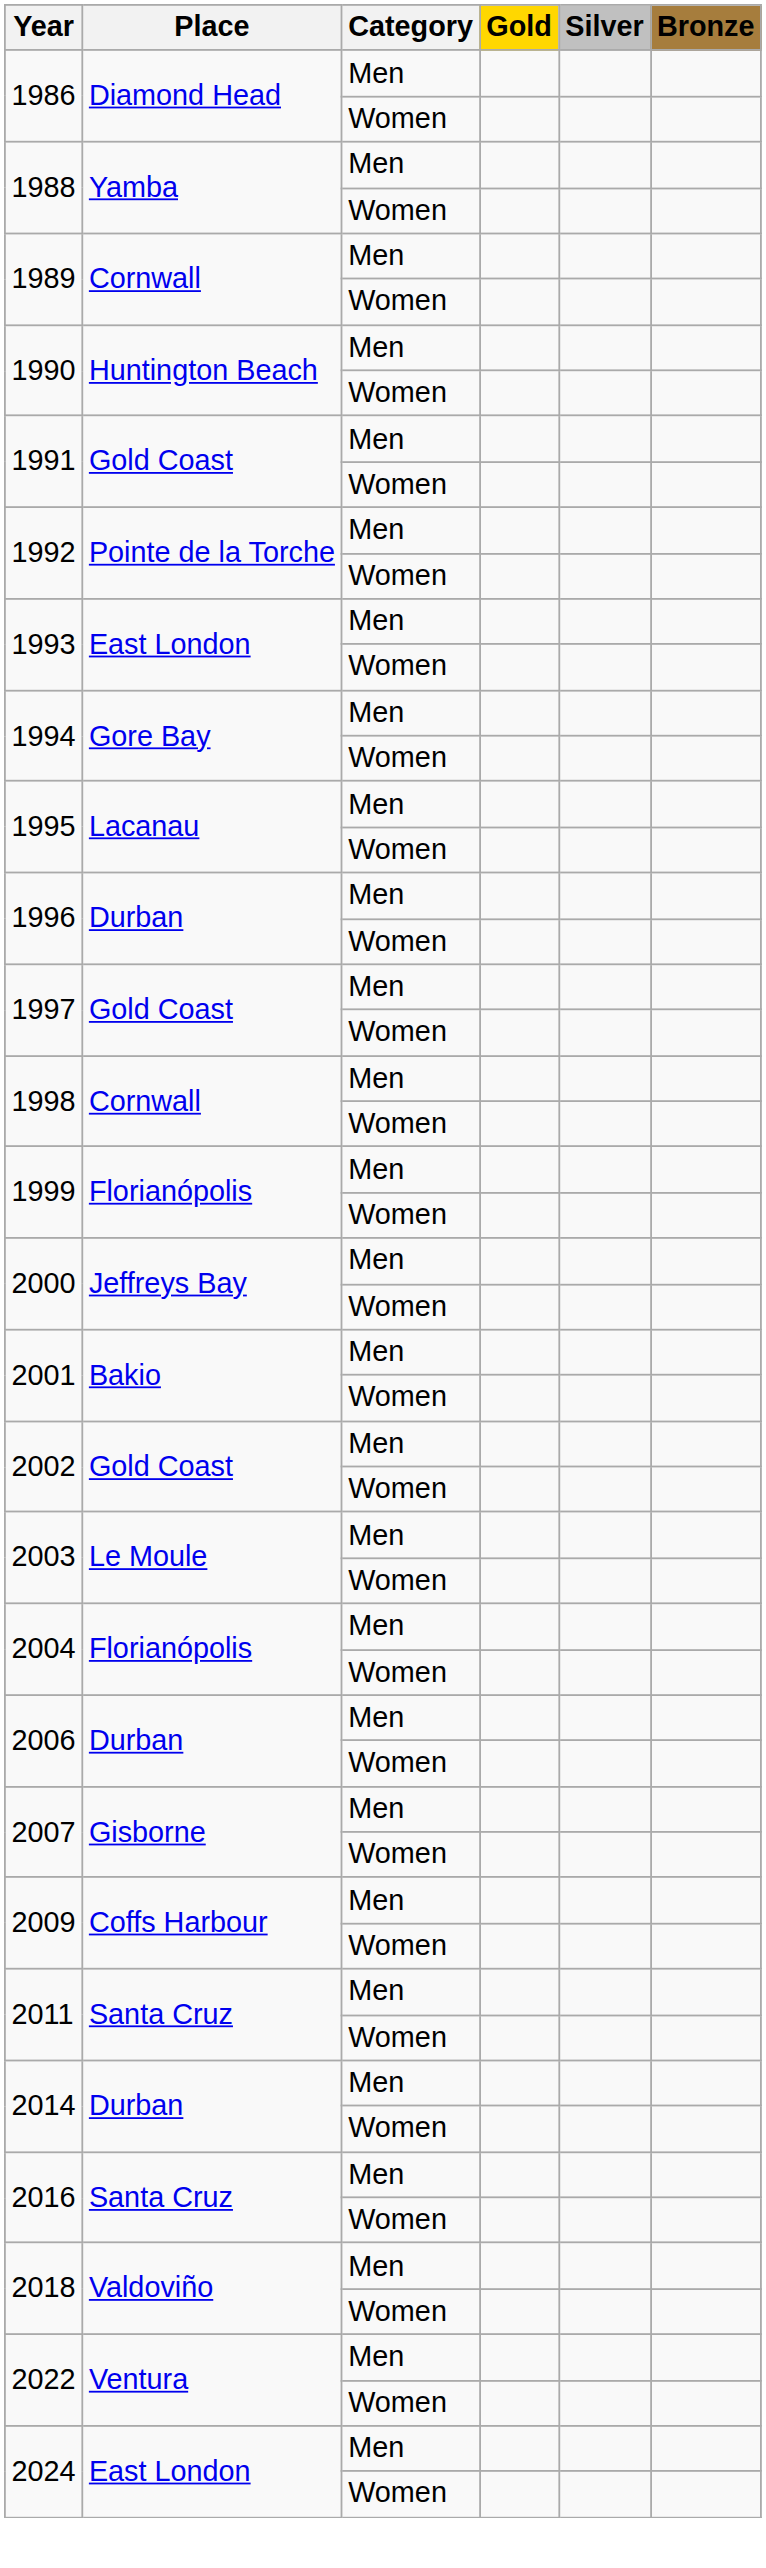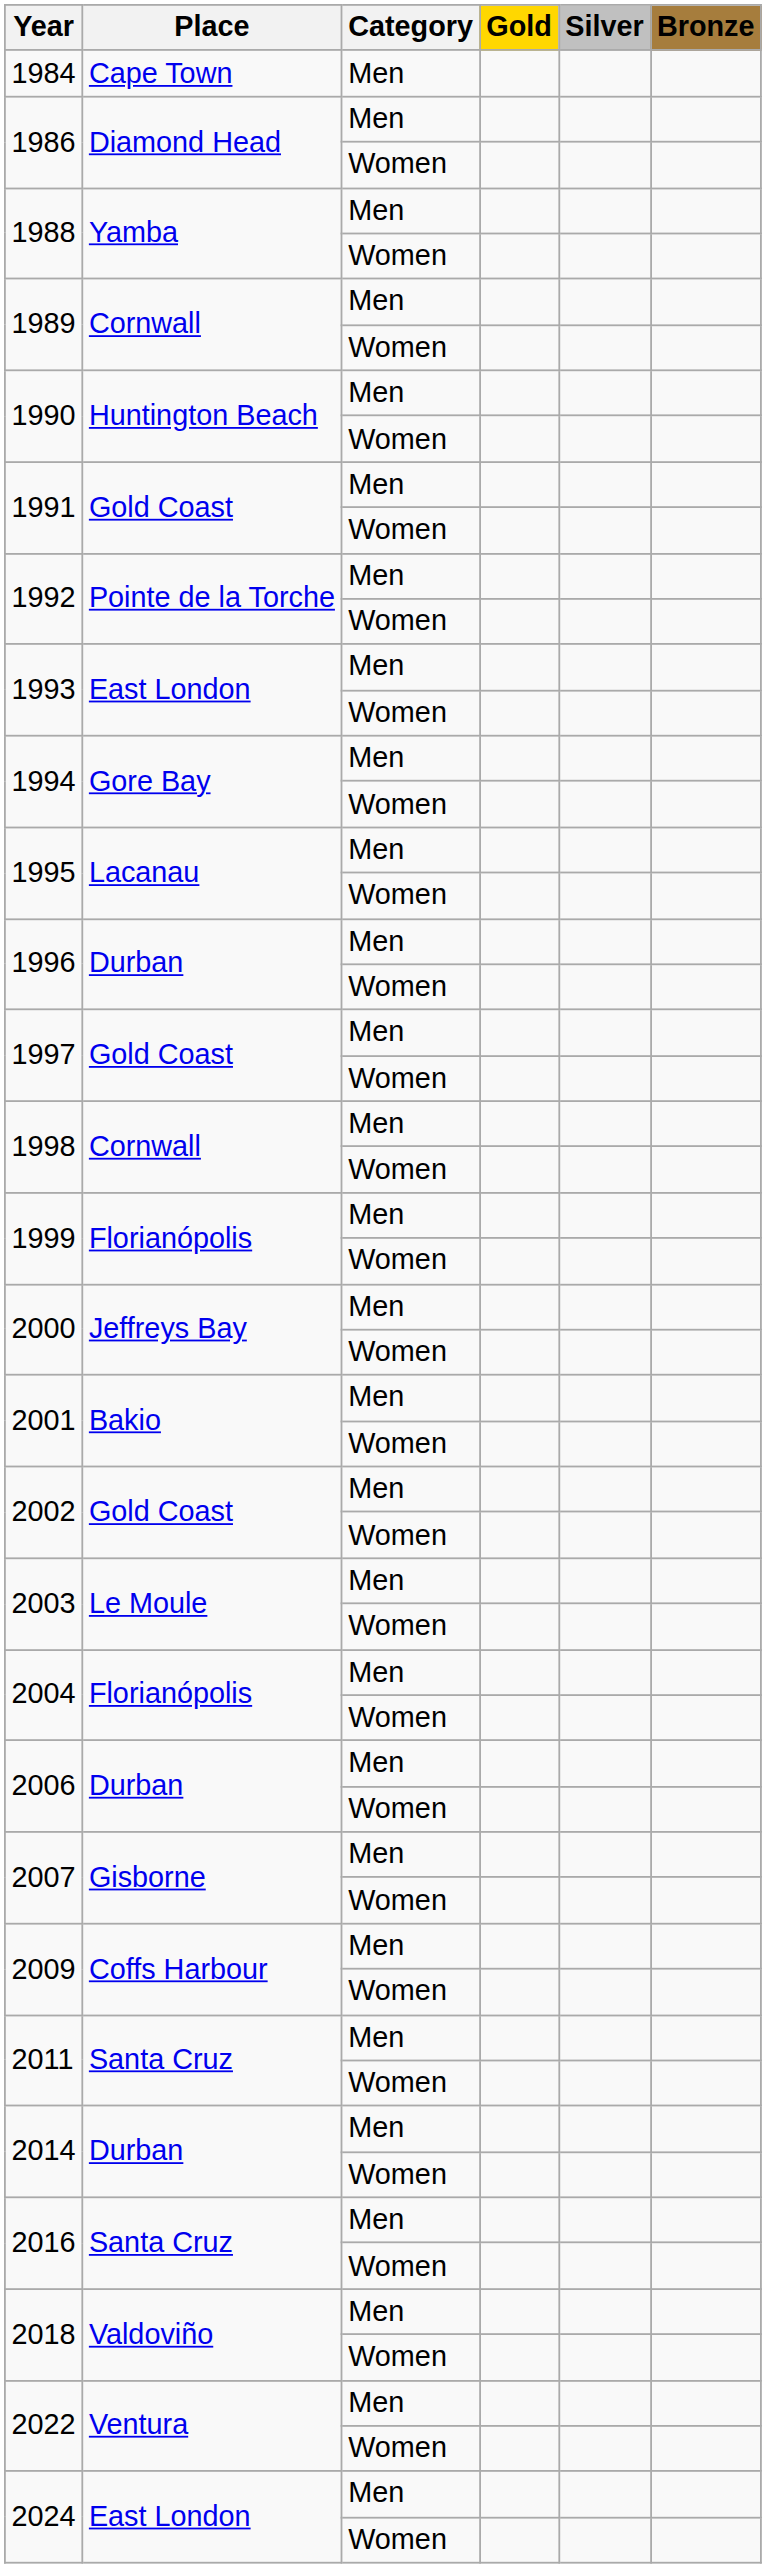+ row: 1984 | Cape Town | Men
